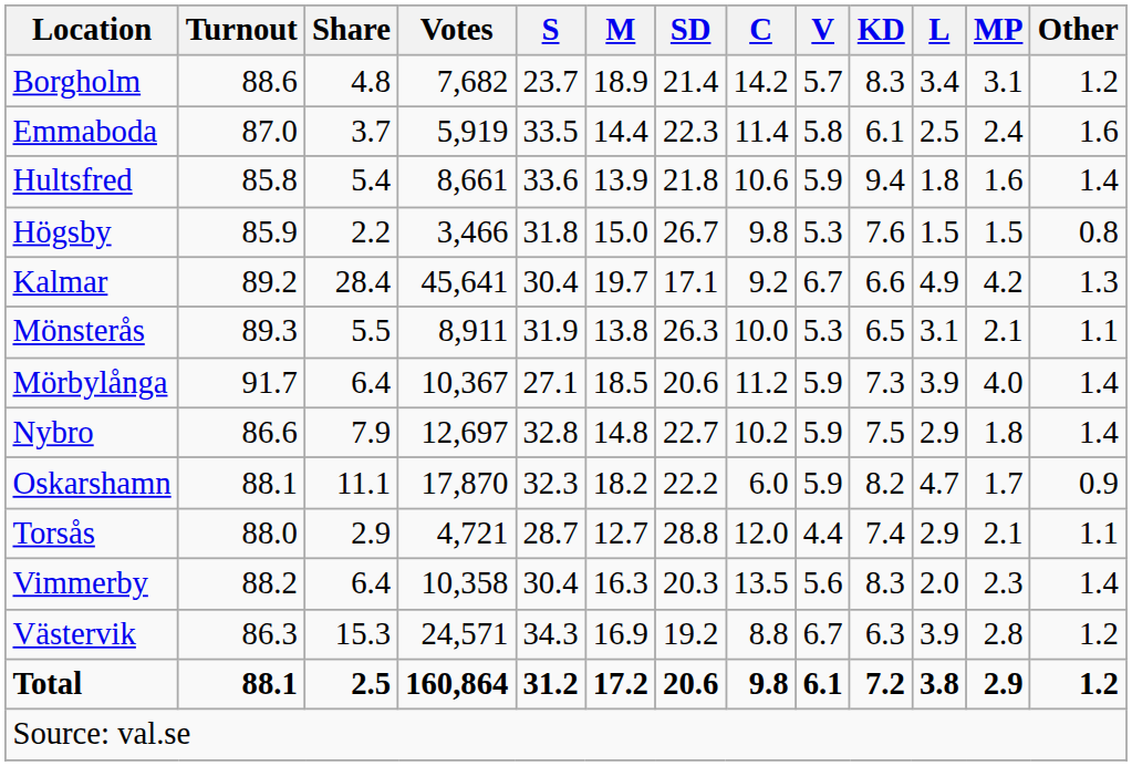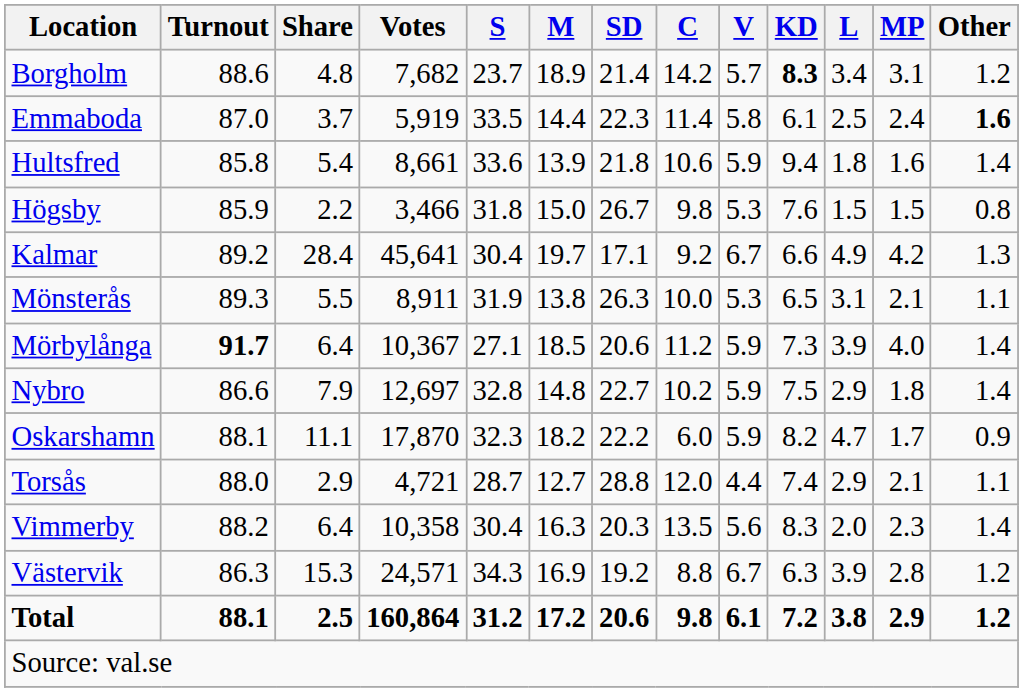Borgholm | KD: normal -> bold
Emmaboda | Other: normal -> bold
Mörbylånga | Turnout: normal -> bold
